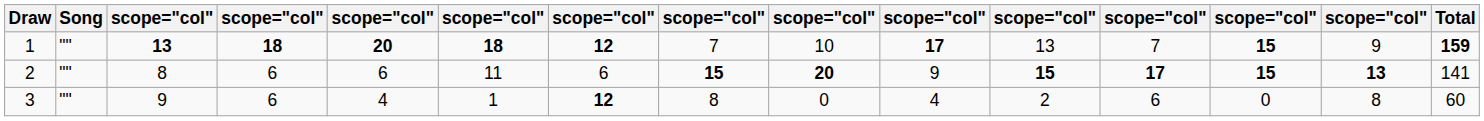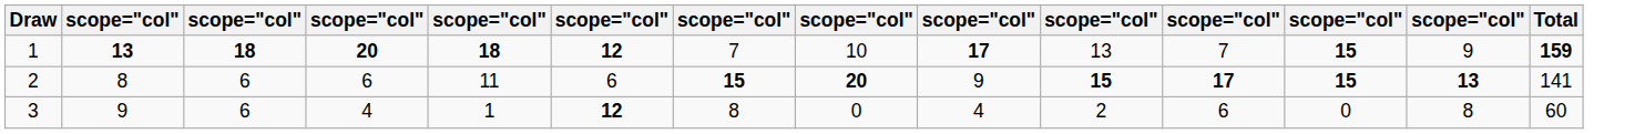- column: Song | "" | "" | ""
